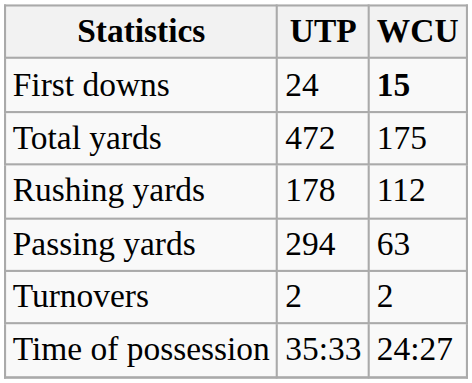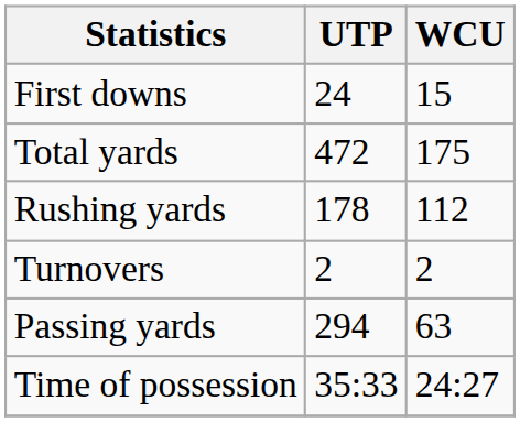First downs | WCU: bold -> normal
rows swapped: Passing yards <-> Turnovers
